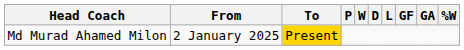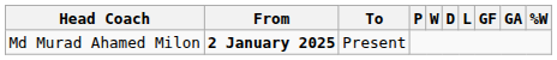Md Murad Ahamed Milon | From: normal -> bold
Md Murad Ahamed Milon | To: gold background -> no background
